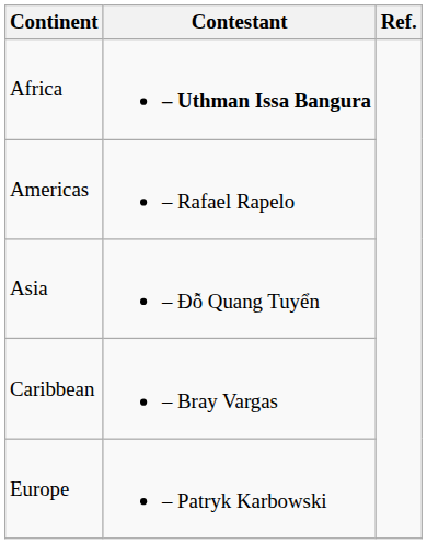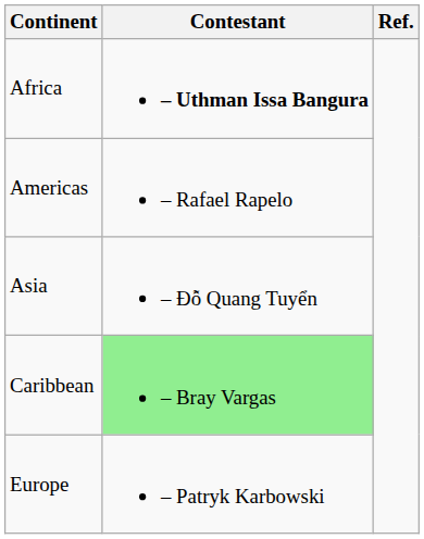Caribbean | Contestant: no background -> lightgreen background
